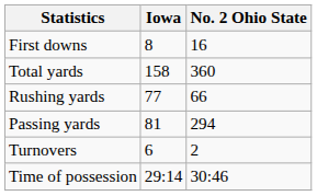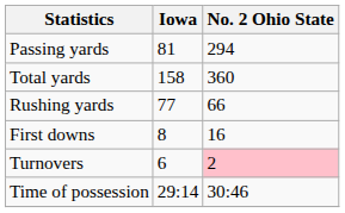rows swapped: First downs <-> Passing yards
Turnovers | No. 2 Ohio State: no background -> pink background
